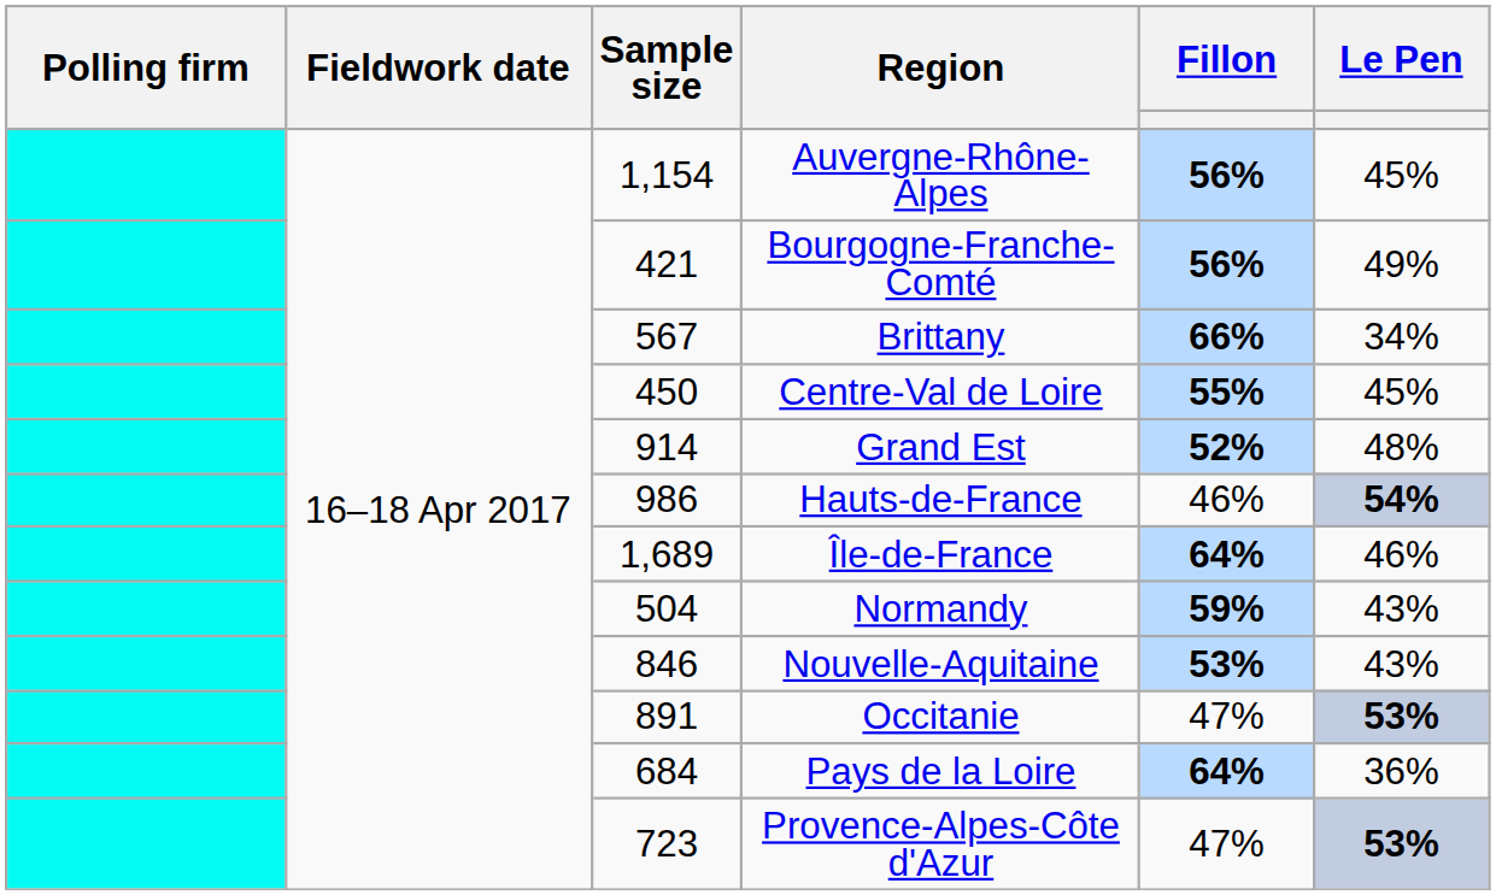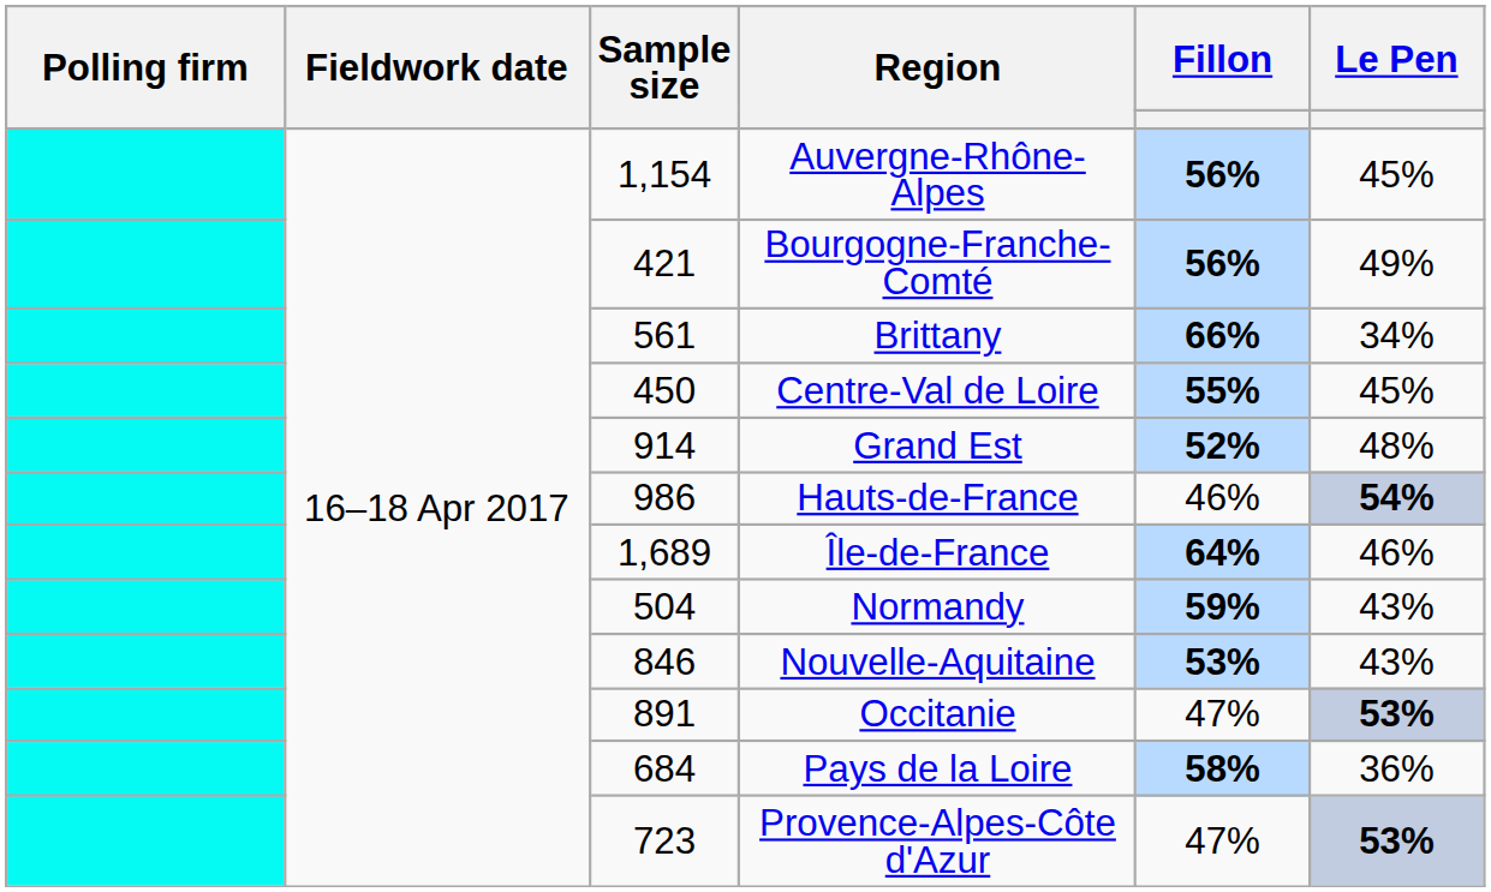Brittany | Sample size: 567 -> 561
Pays de la Loire | Fillon: 64% -> 58%
